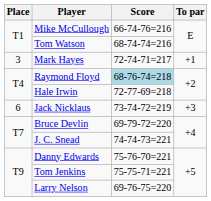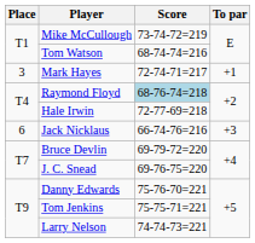Mike McCullough | Score: 66-74-76=216 -> 73-74-72=219
Jack Nicklaus | Score: 73-74-72=219 -> 66-74-76=216
J. C. Snead | Score: 74-74-73=221 -> 69-76-75=220
Larry Nelson | Score: 69-76-75=220 -> 74-74-73=221
